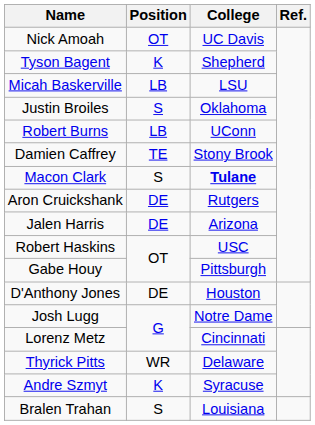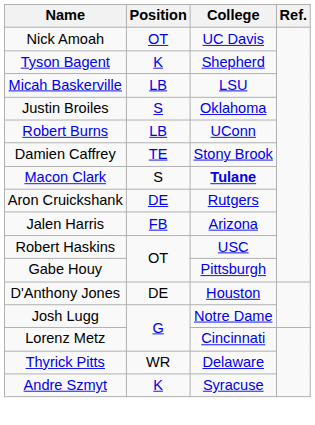Jalen Harris | Position: DE -> FB
- row: Bralen Trahan | S | Louisiana
